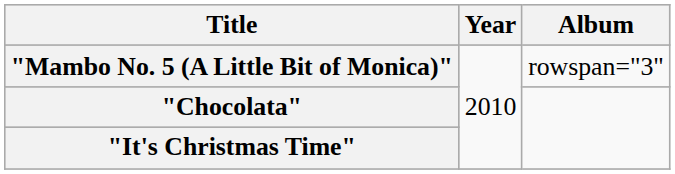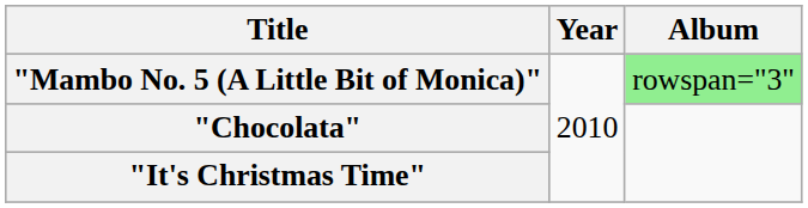"Mambo No. 5 (A Little Bit of Monica)" | Album: no background -> lightgreen background
